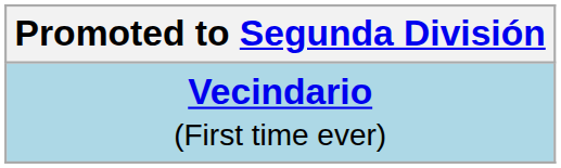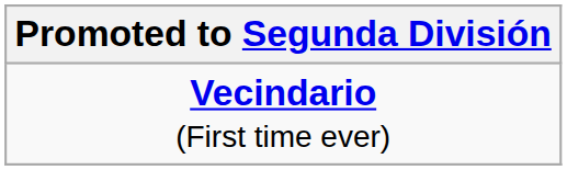Vecindario (First time ever) | column 1: lightblue background -> no background
